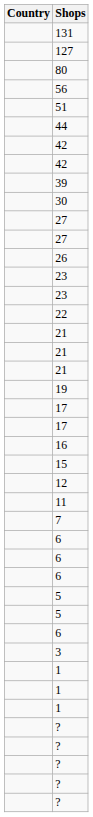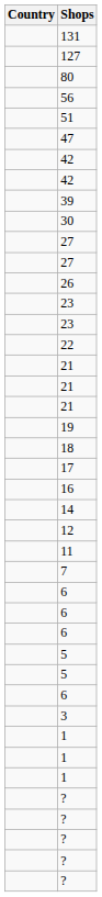row 7 | Shops: 44 -> 47
row 22 | Shops: 17 -> 18
row 25 | Shops: 15 -> 14
